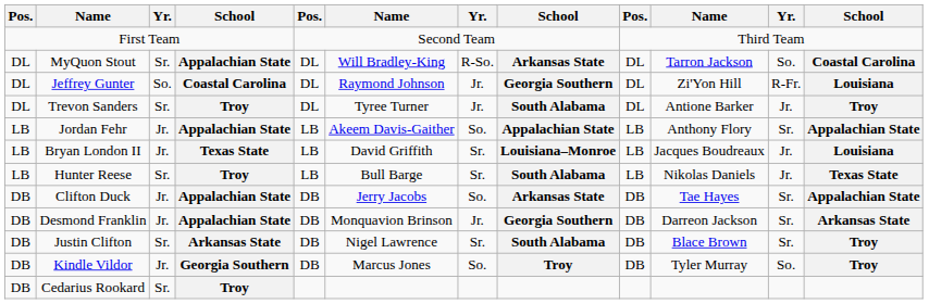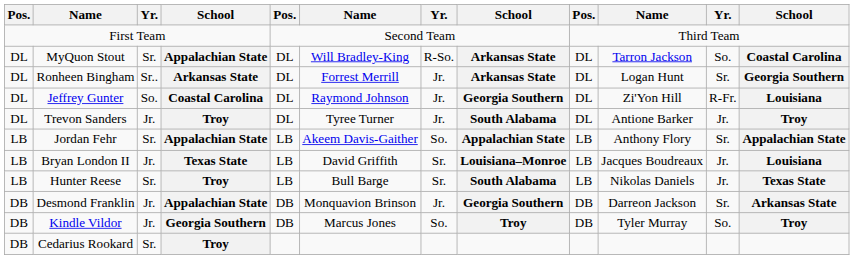+ row: DL | Ronheen Bingham | Sr.. | Arkansas State | DL | Forrest Merrill | Jr. | Arkansas State | DL | Logan Hunt | Sr. | Georgia Southern
Trevon Sanders | column 3: Sr. -> Jr.
Jordan Fehr | column 3: Jr. -> Sr.
- row: DB | Clifton Duck | Jr. | Appalachian State | DB | Jerry Jacobs | So. | Arkansas State | DB | Tae Hayes | Sr. | Appalachian State
- row: DB | Justin Clifton | Sr. | Arkansas State | DB | Nigel Lawrence | Sr. | South Alabama | DB | Blace Brown | Sr. | Troy
